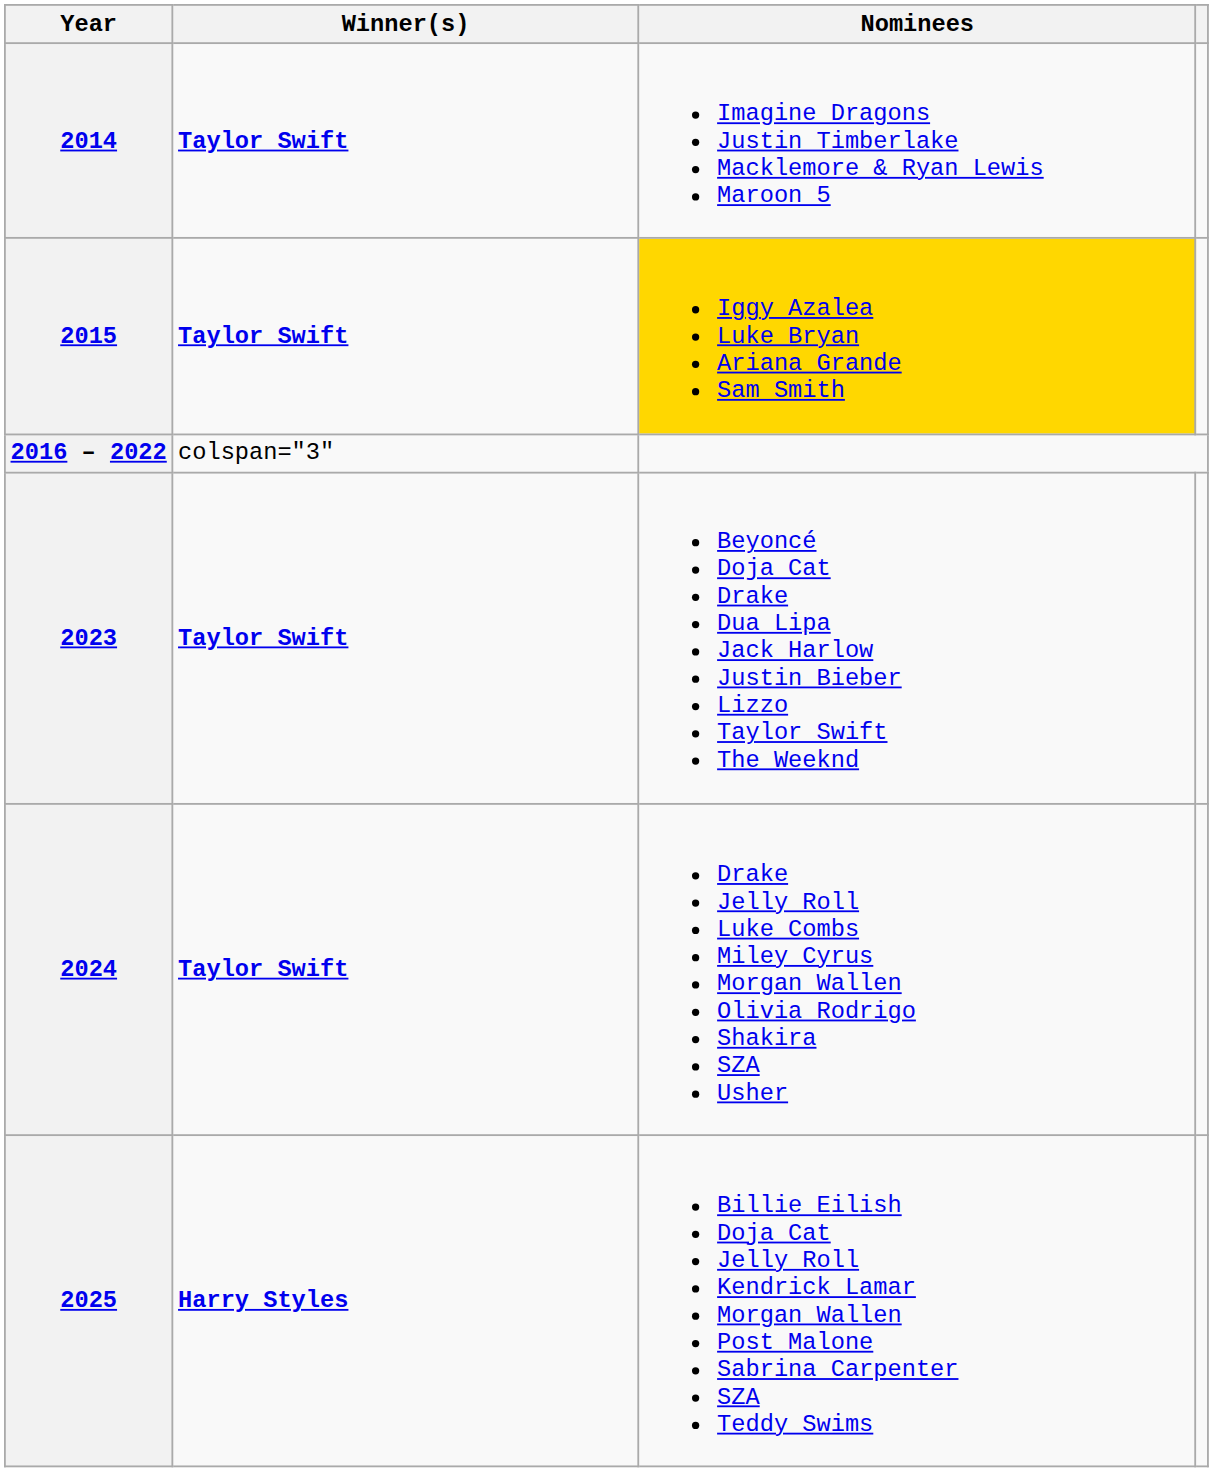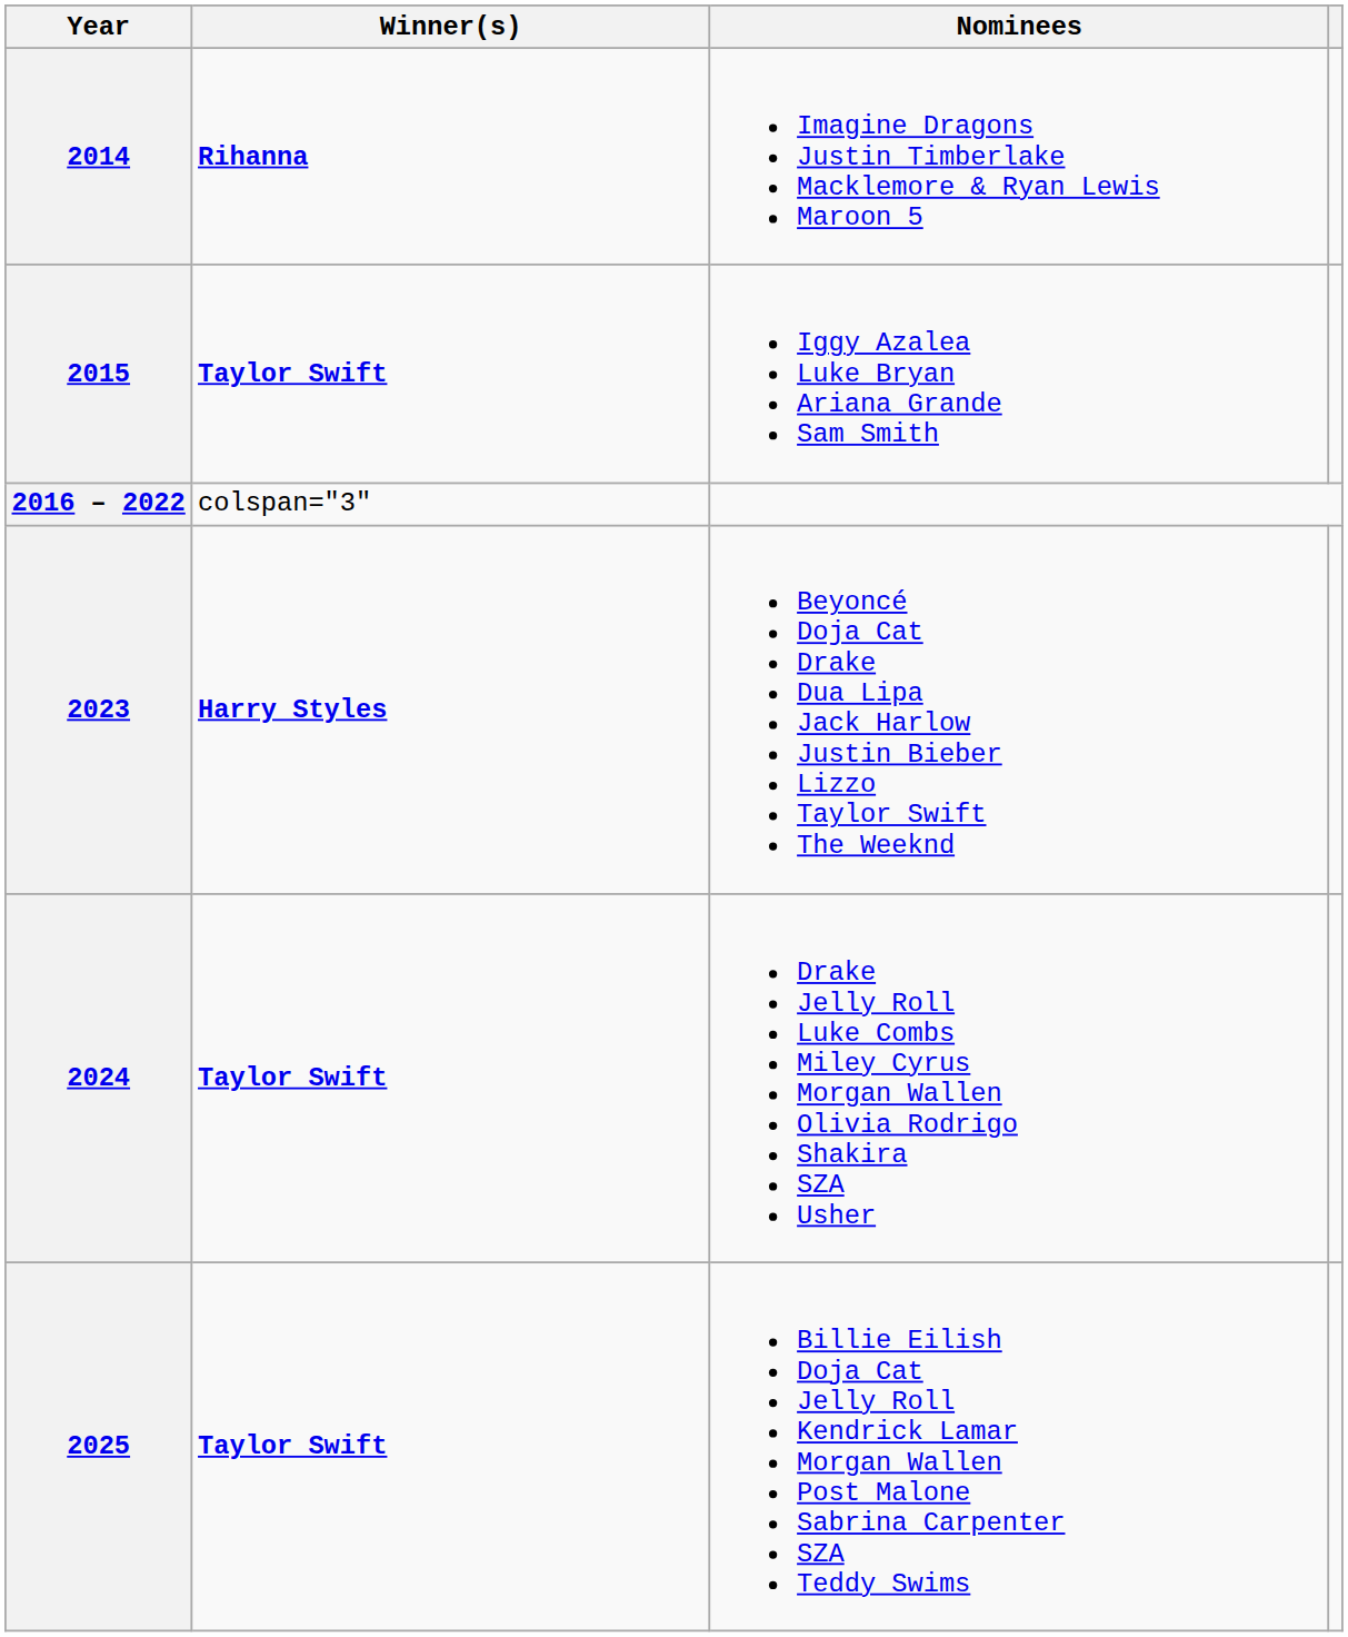2014 | Winner(s): Taylor Swift -> Rihanna
2015 | Nominees: gold background -> no background
2023 | Winner(s): Taylor Swift -> Harry Styles
2025 | Winner(s): Harry Styles -> Taylor Swift
